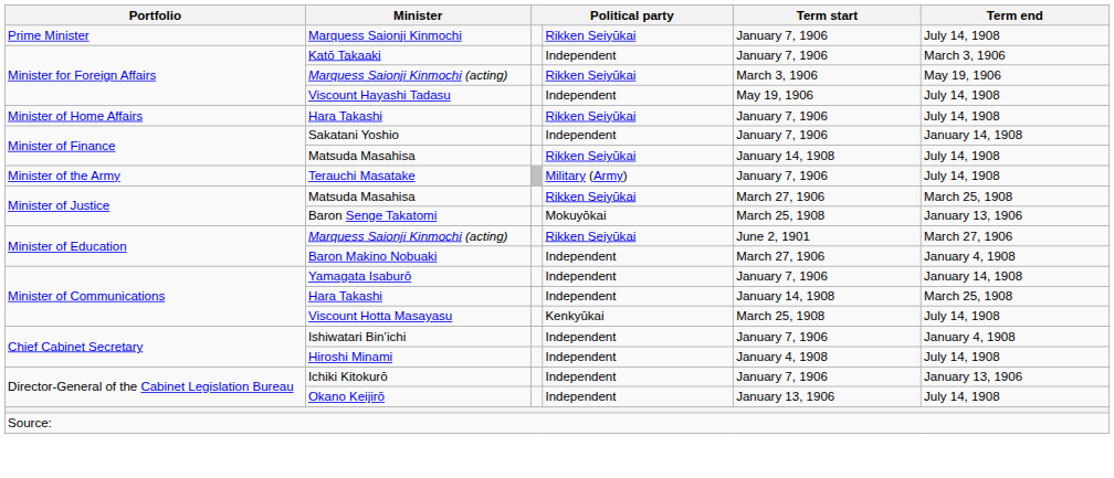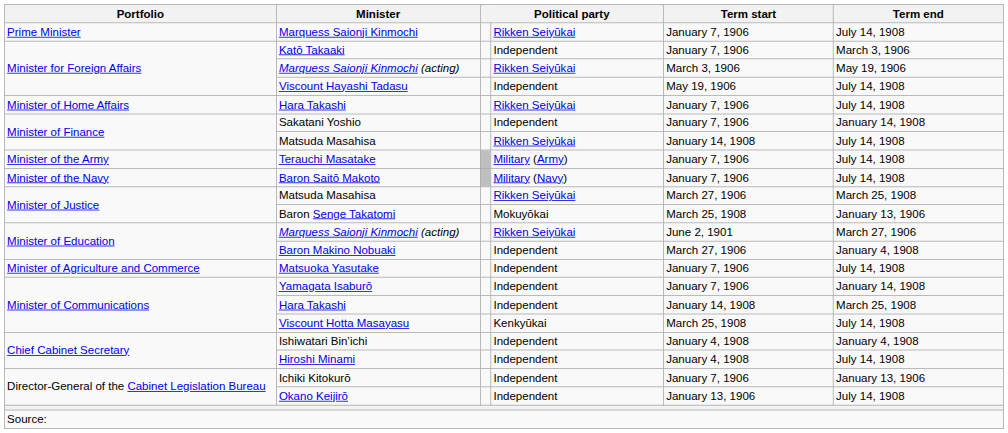+ row: Minister of the Navy | Baron Saitō Makoto | Military (Navy) | January 7, 1906 | July 14, 1908
+ row: Minister of Agriculture and Commerce | Matsuoka Yasutake | Independent | January 7, 1906 | July 14, 1908
Ishiwatari Bin’ichi | Term start: January 7, 1906 -> January 4, 1908
